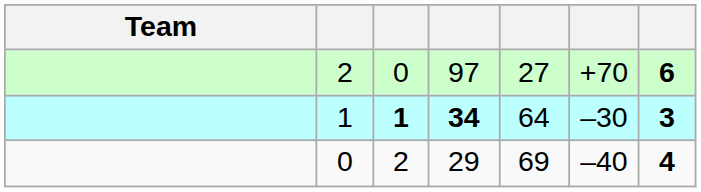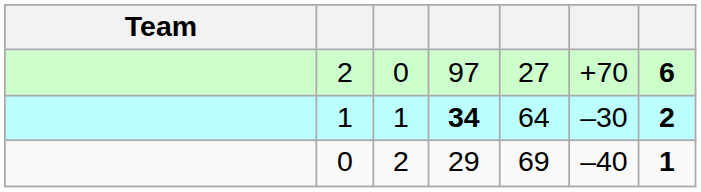row 3 | column 3: bold -> normal
row 3 | column 7: 3 -> 2
row 4 | column 7: 4 -> 1
